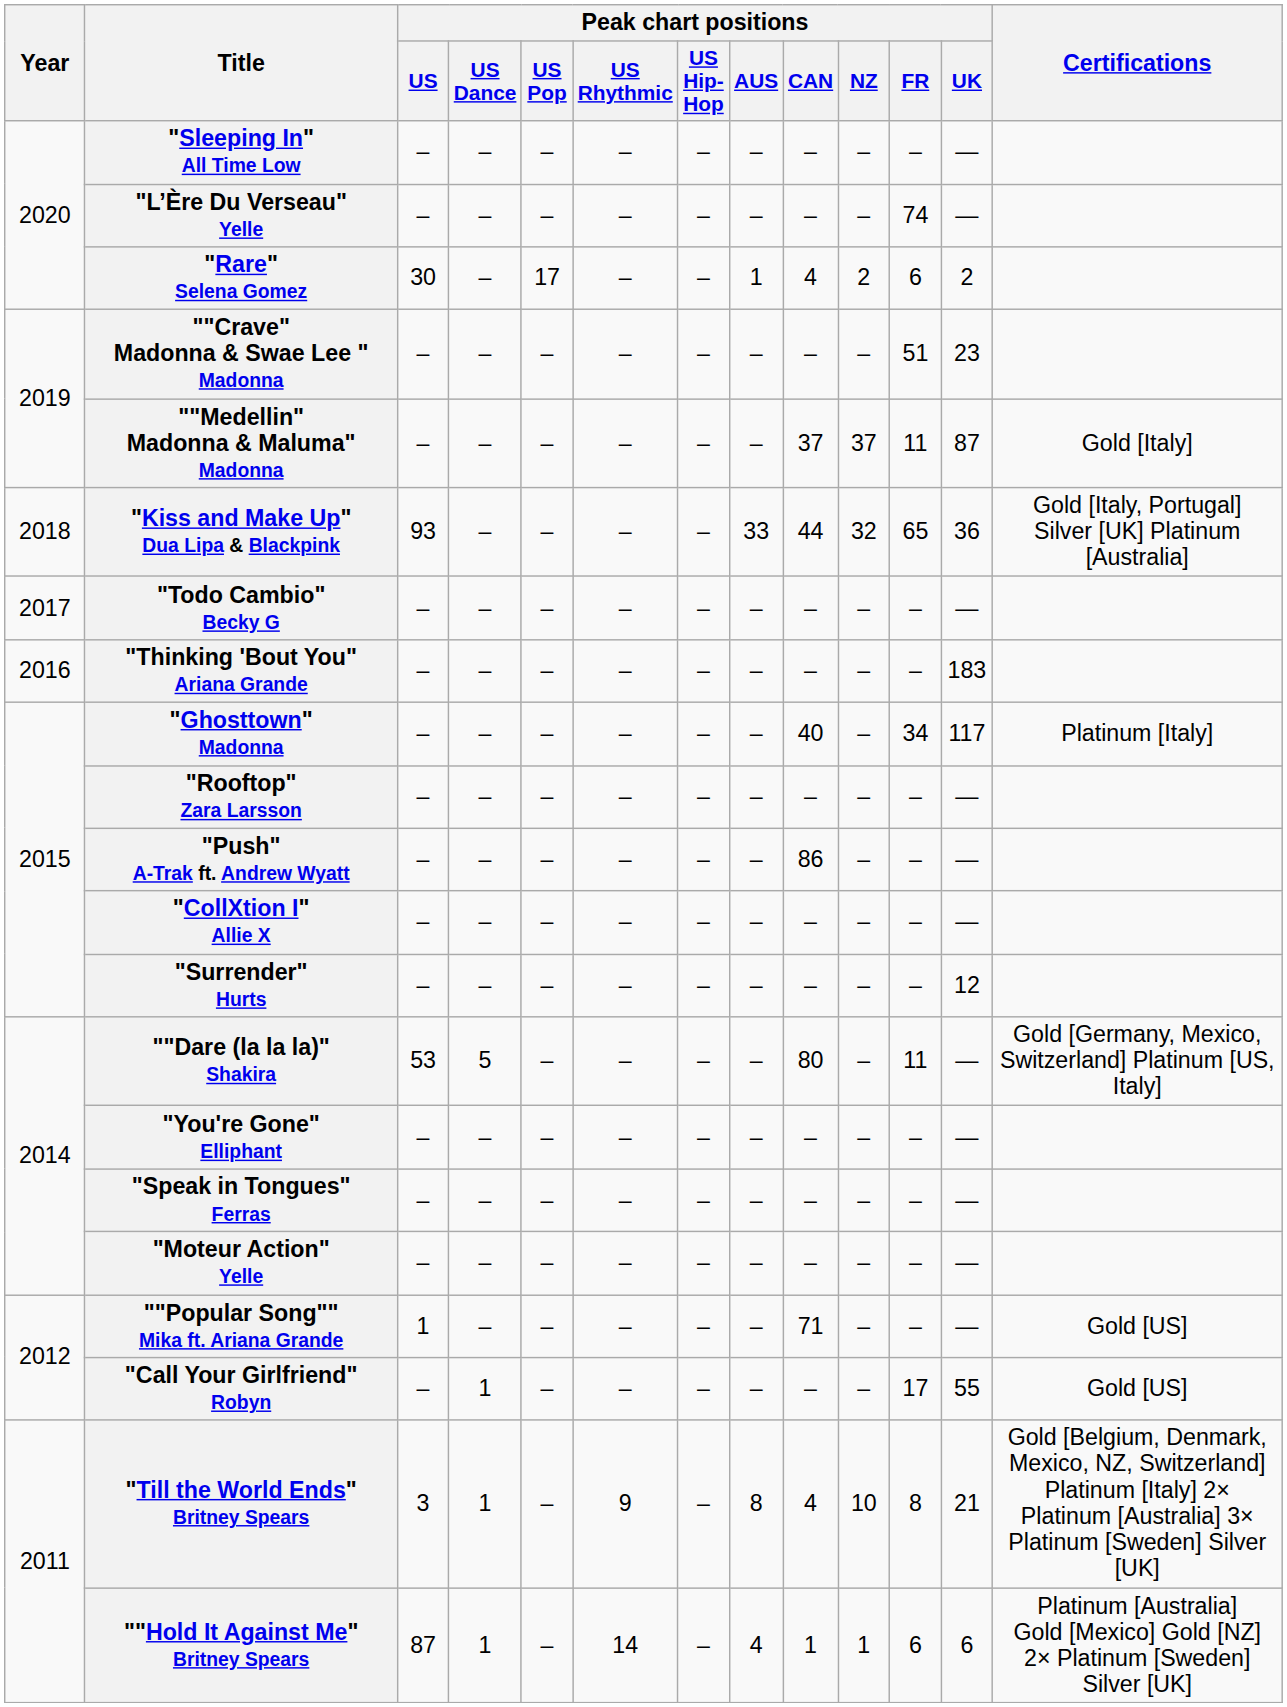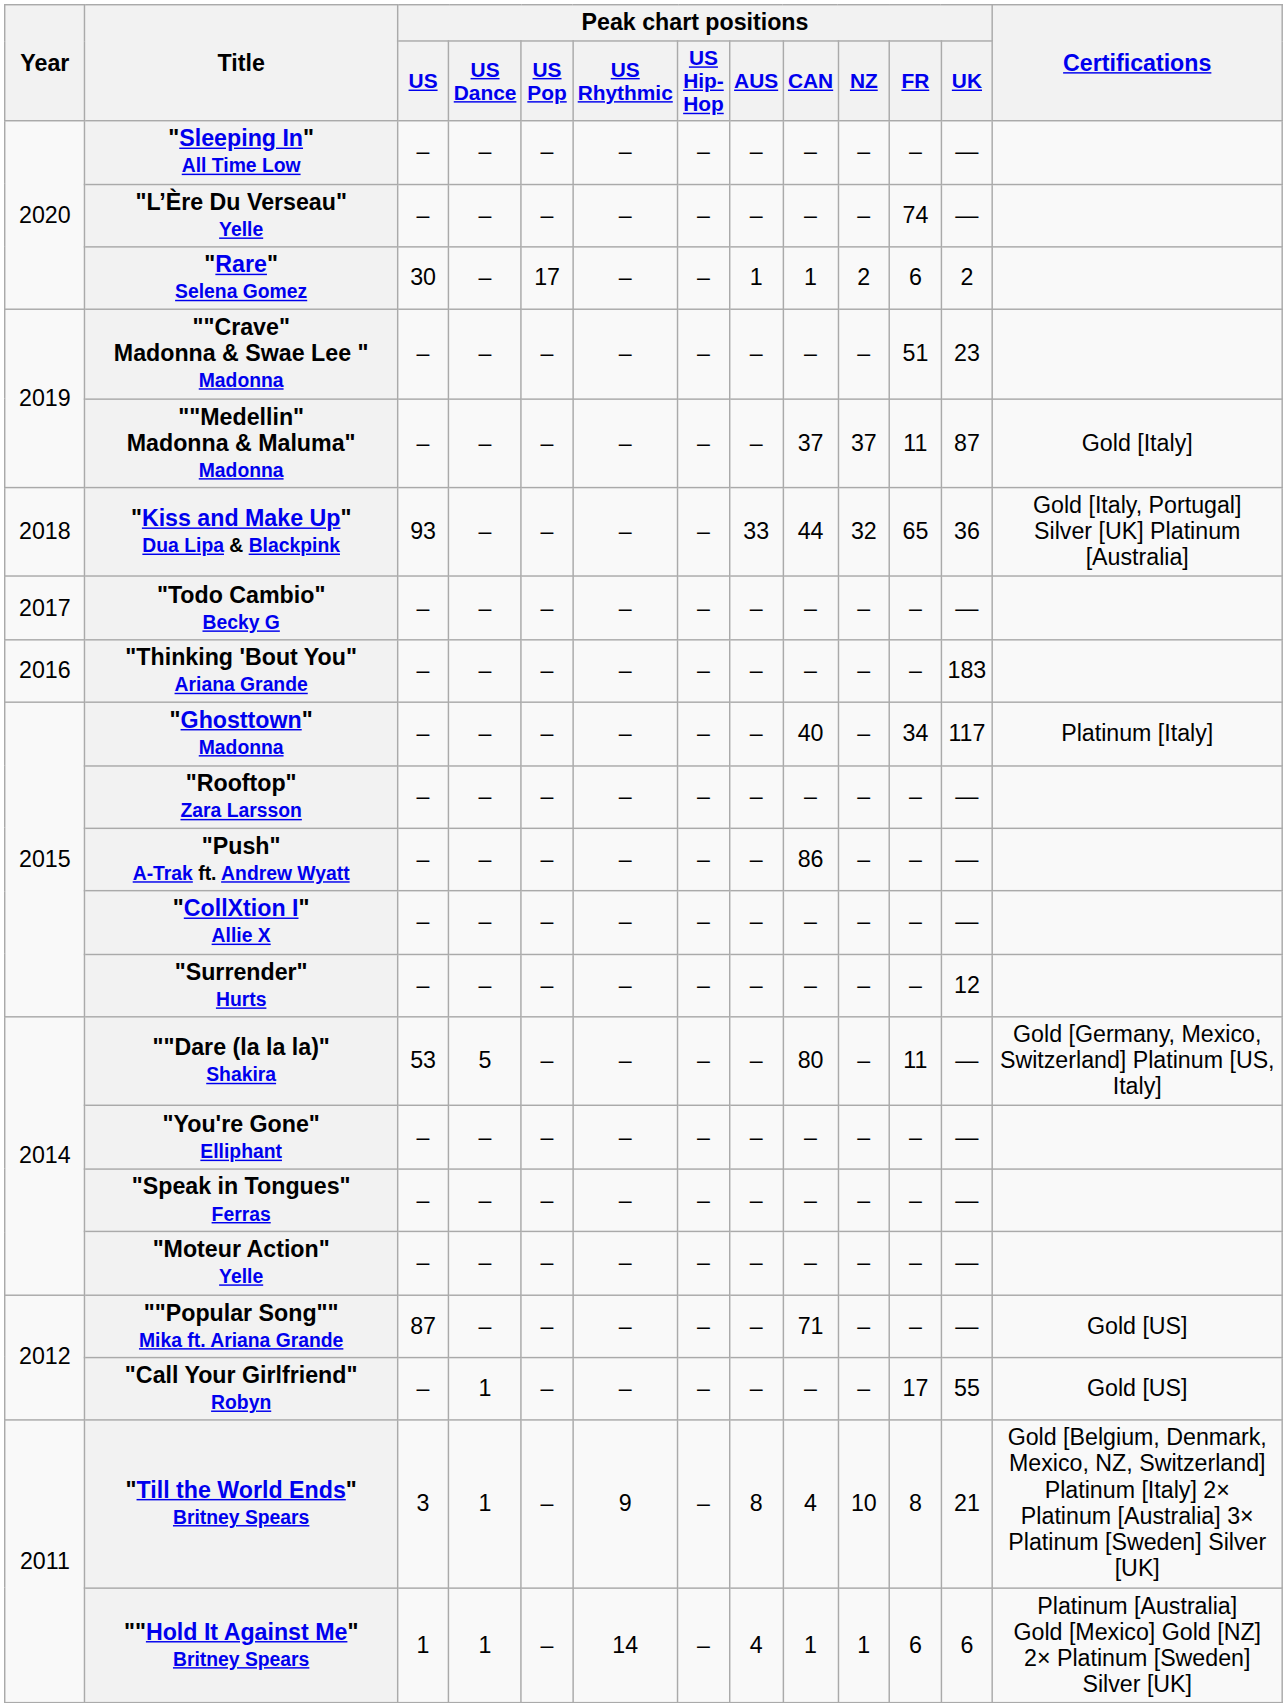"Rare" Selena Gomez | Peak chart positions / CAN: 4 -> 1
""Popular Song"" Mika ft. Ariana Grande | Peak chart positions / US: 1 -> 87
""Hold It Against Me" Britney Spears | Peak chart positions / US: 87 -> 1
